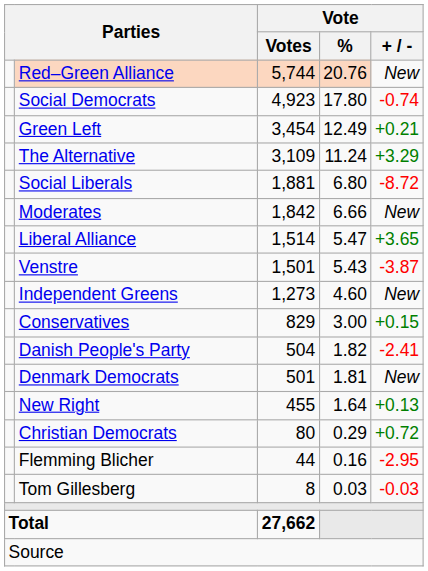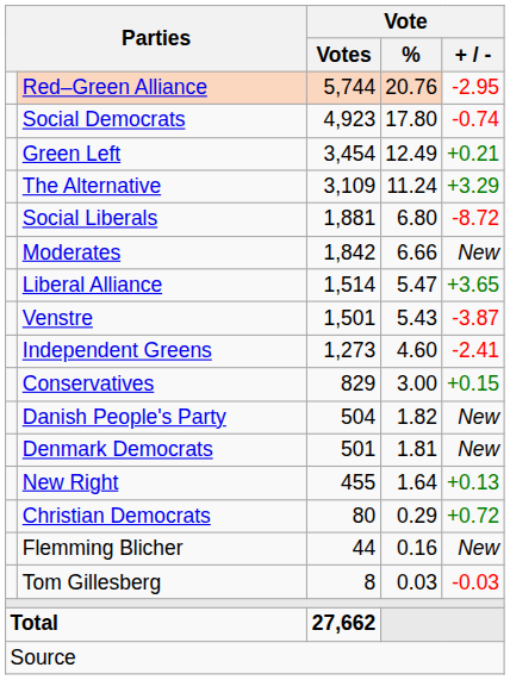Red–Green Alliance | Vote / + / -: New -> -2.95
Independent Greens | Vote / + / -: New -> -2.41
Danish People's Party | Vote / + / -: -2.41 -> New
Flemming Blicher | Vote / + / -: -2.95 -> New
